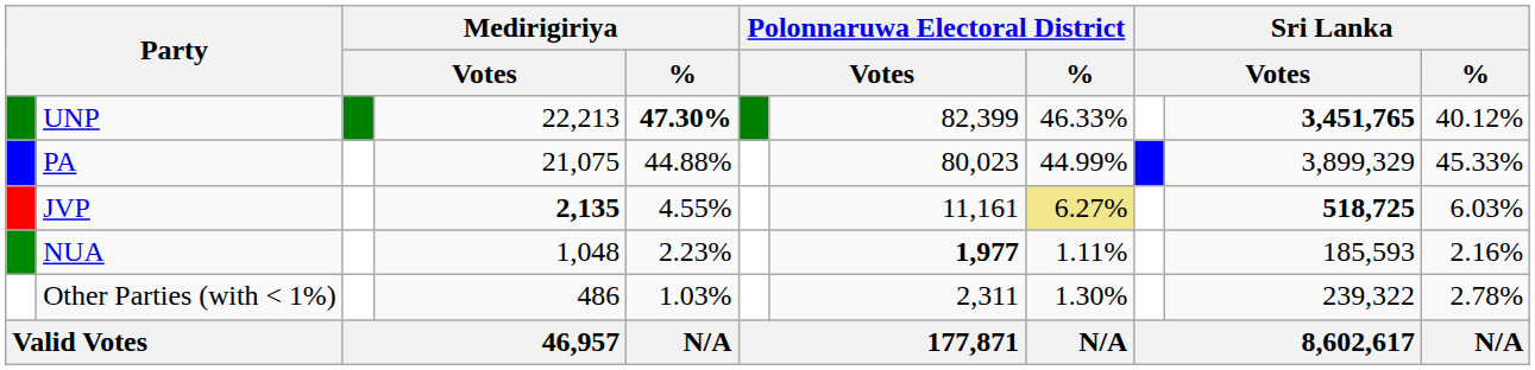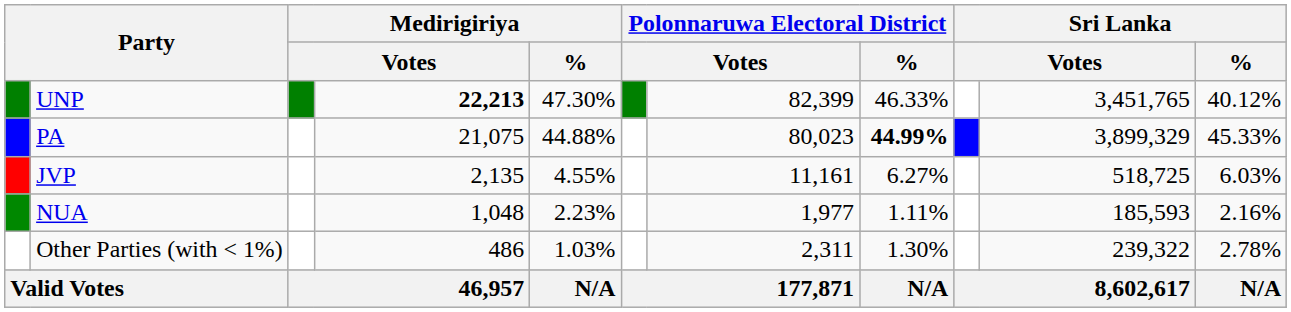UNP | column 4: normal -> bold
UNP | Medirigiriya / %: bold -> normal
UNP | column 10: bold -> normal
PA | Polonnaruwa Electoral District / %: normal -> bold
JVP | column 4: bold -> normal
JVP | Polonnaruwa Electoral District / %: khaki background -> no background
JVP | column 10: bold -> normal
NUA | column 7: bold -> normal
